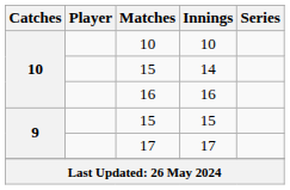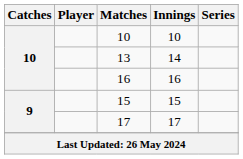14 | Matches: 15 -> 13
